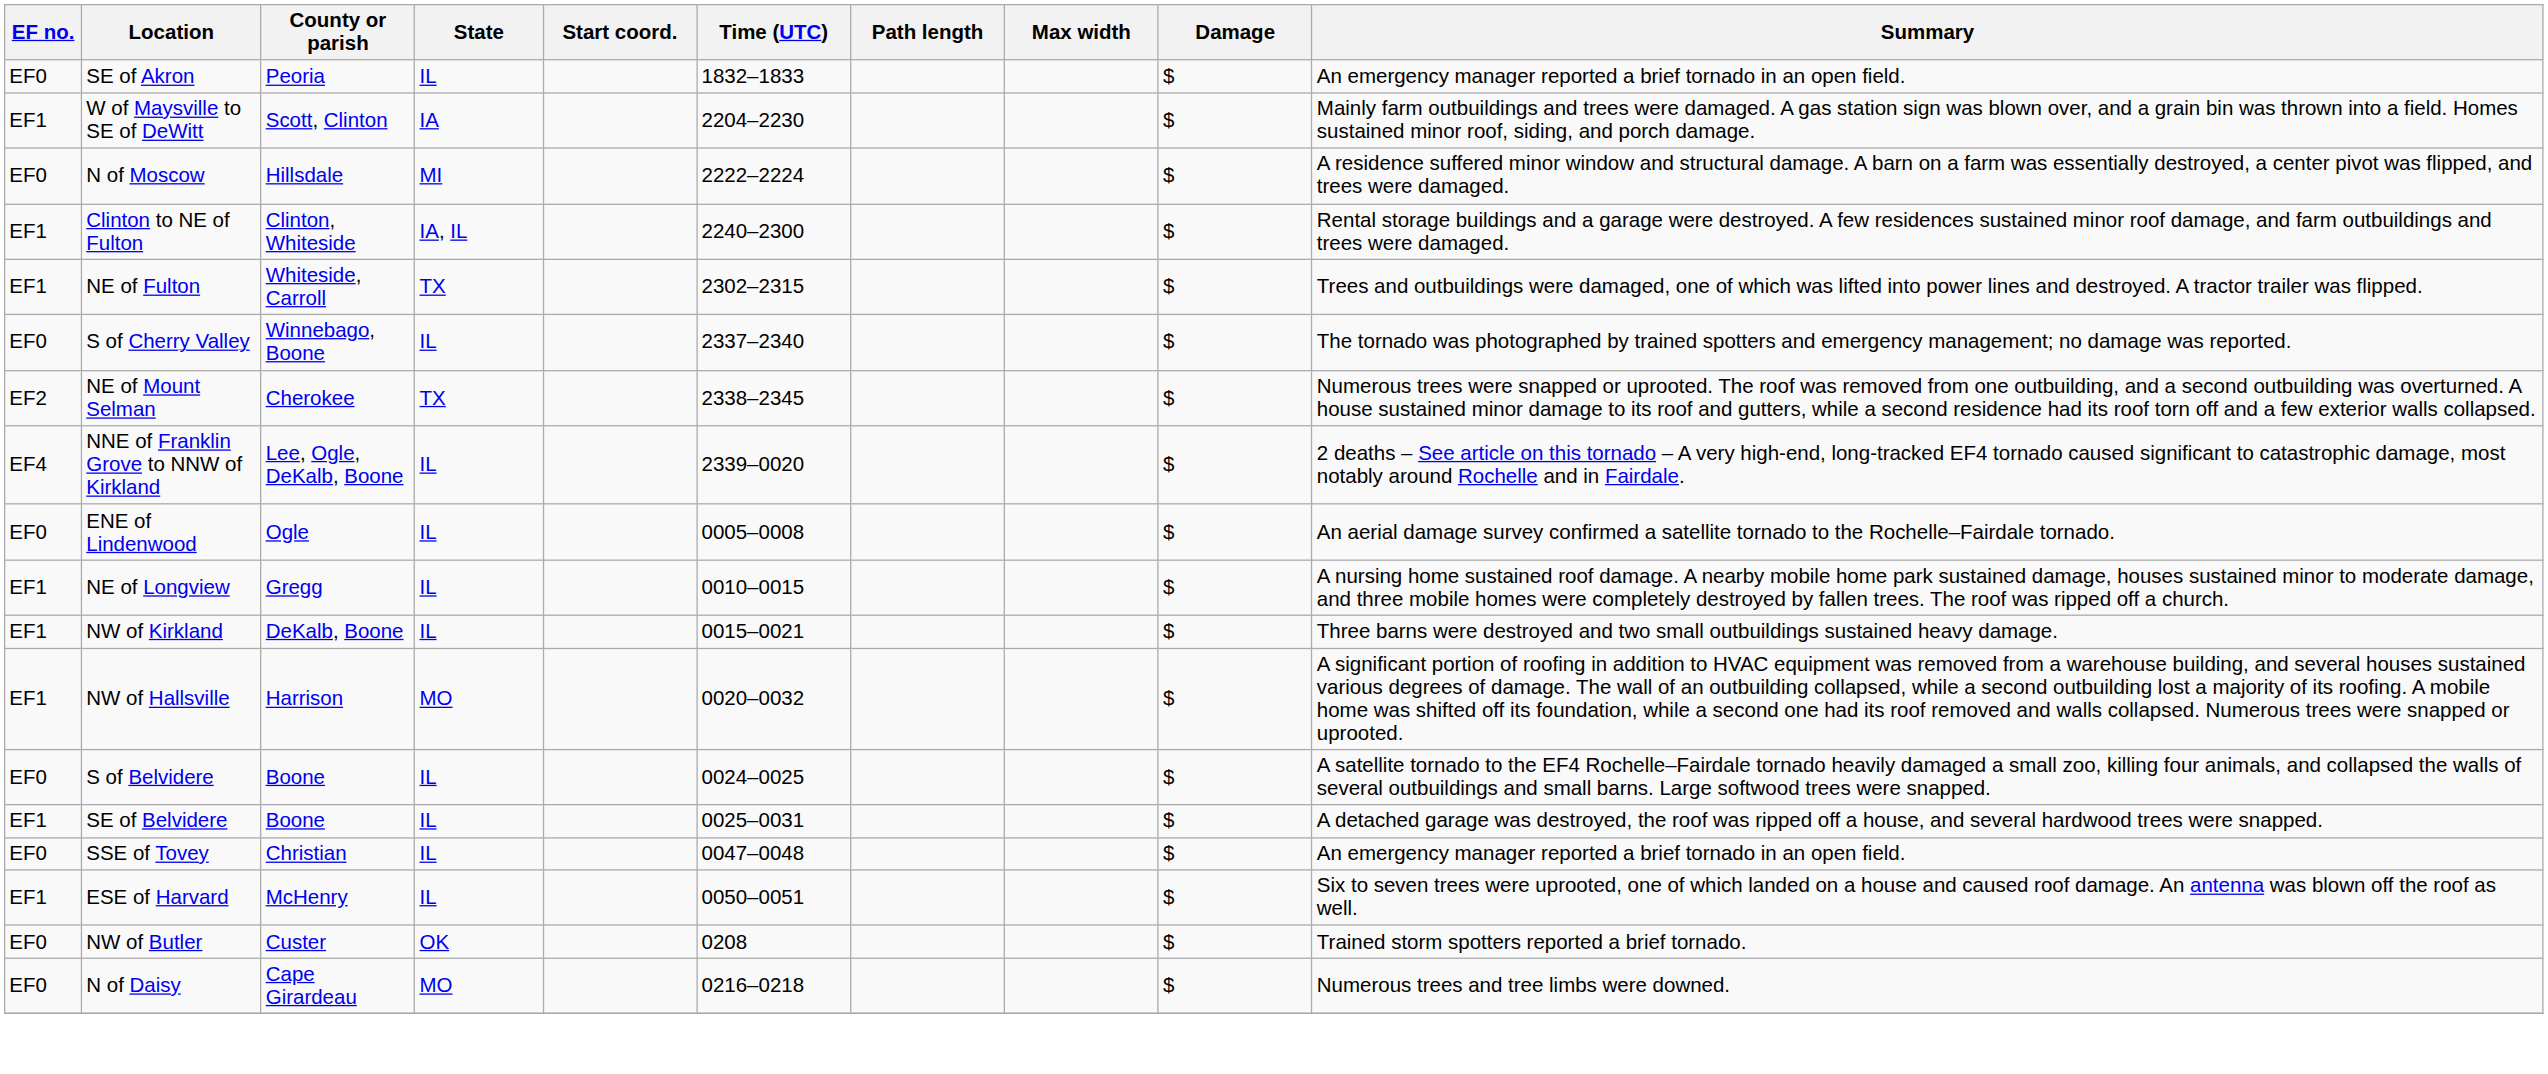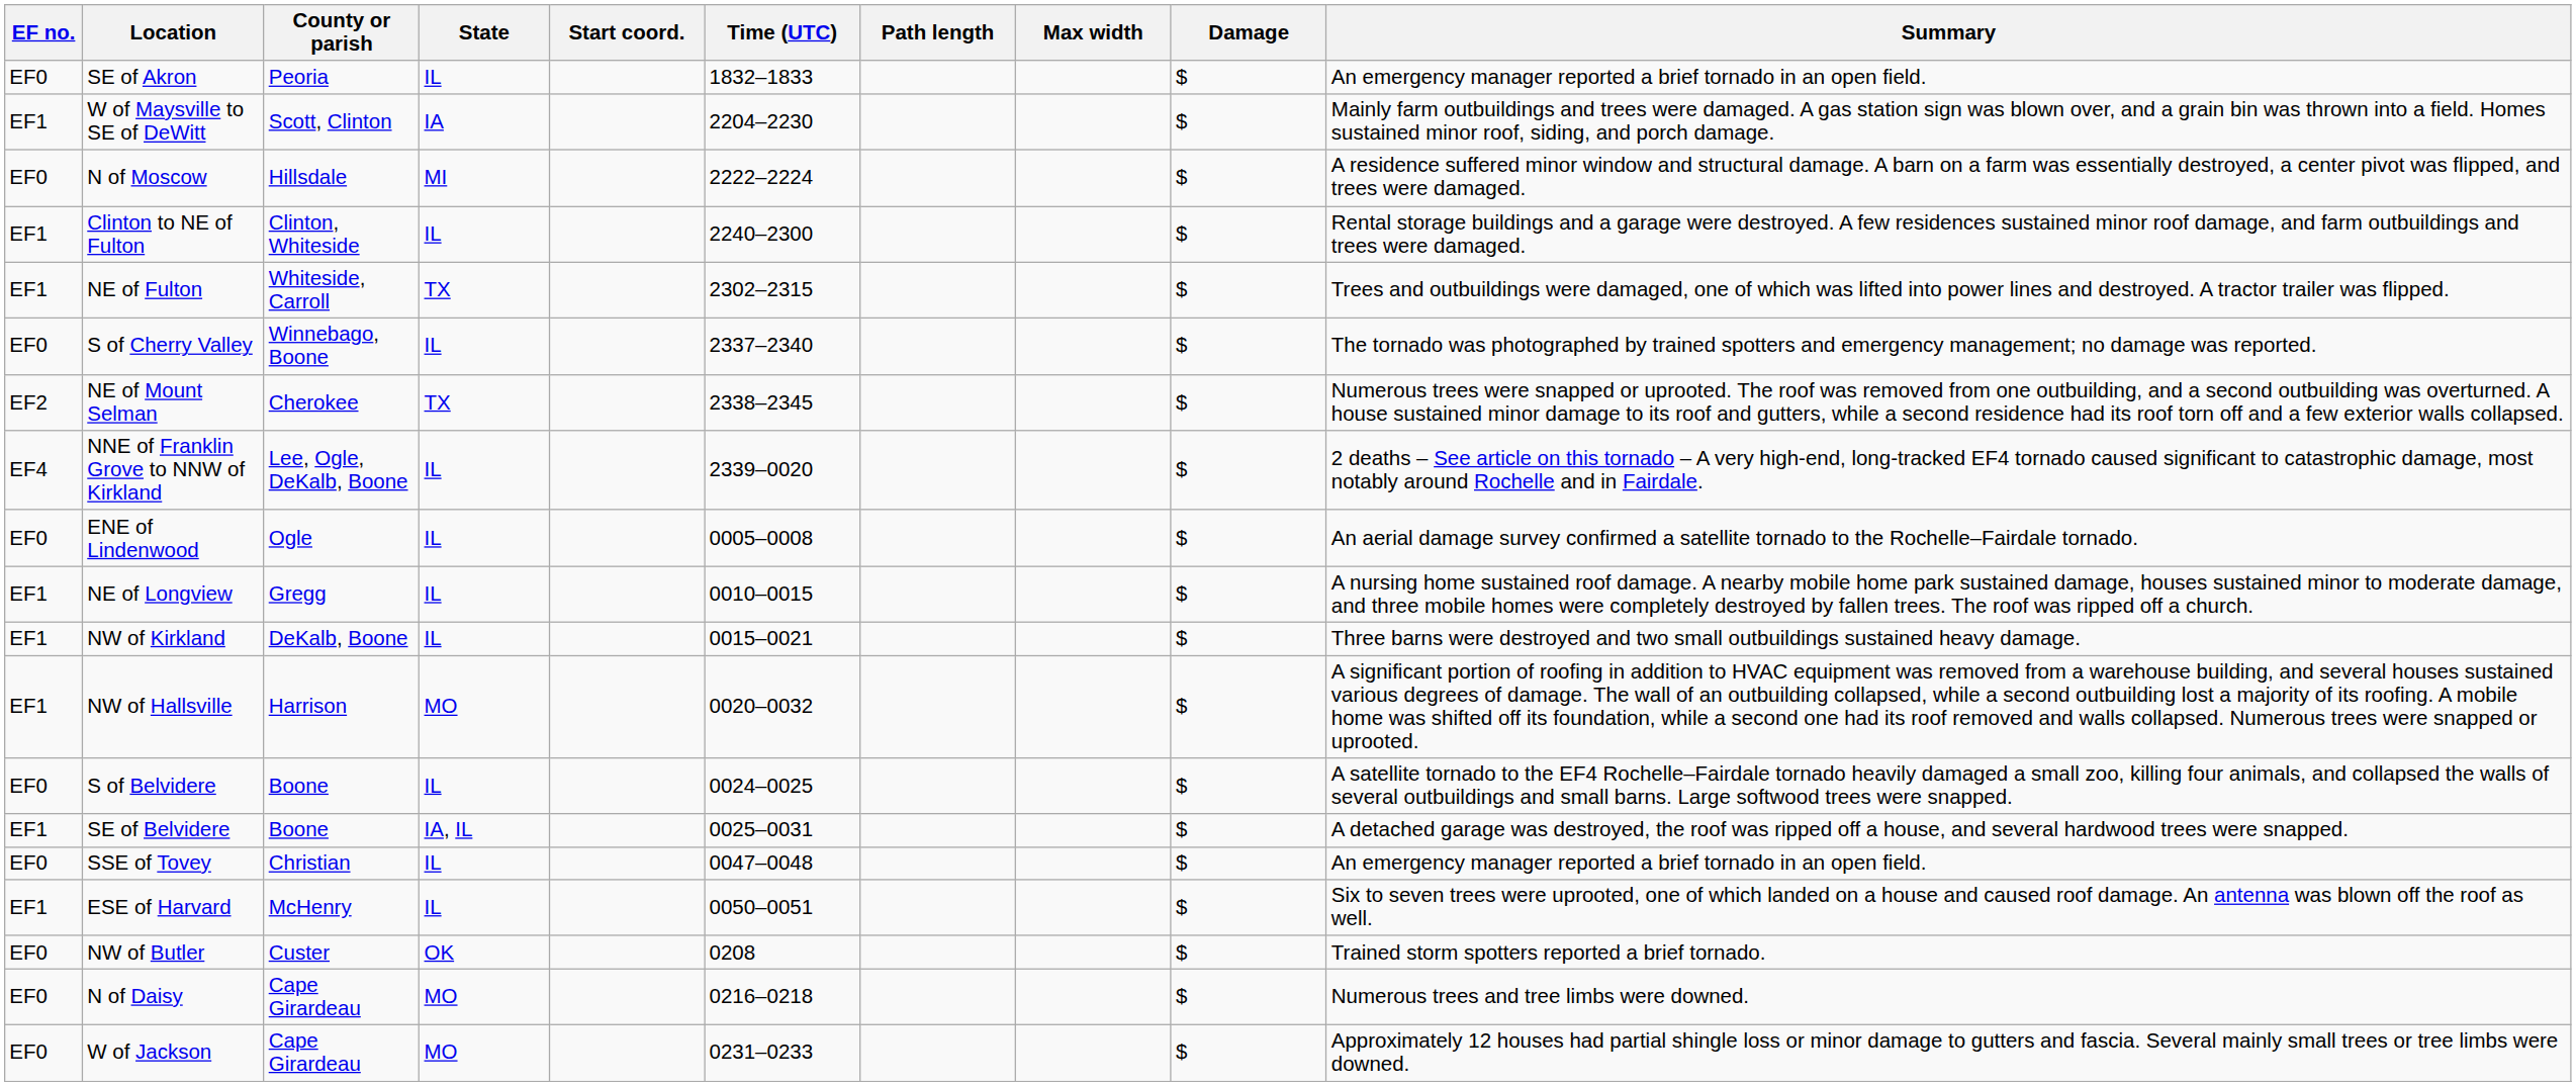Clinton to NE of Fulton | State: IA, IL -> IL
SE of Belvidere | State: IL -> IA, IL
+ row: EF0 | W of Jackson | Cape Girardeau | MO | 0231–0233 | $ | Approximately 12 houses had partial shingle loss or minor damage to gutters and fascia. Several mainly small trees or tree limbs were downed.
